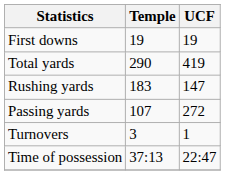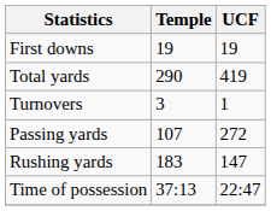rows swapped: Rushing yards <-> Turnovers
